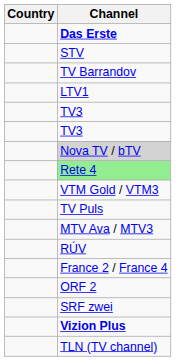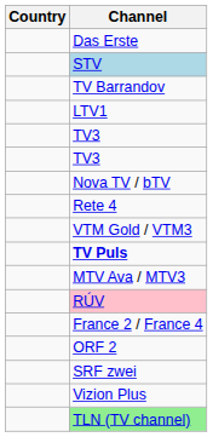row 2 | Channel: bold -> normal
row 3 | Channel: no background -> lightblue background
row 8 | Channel: lightgrey background -> no background
row 9 | Channel: lightgreen background -> no background
row 11 | Channel: normal -> bold
row 13 | Channel: no background -> pink background
row 17 | Channel: bold -> normal
row 18 | Channel: no background -> lightgreen background
